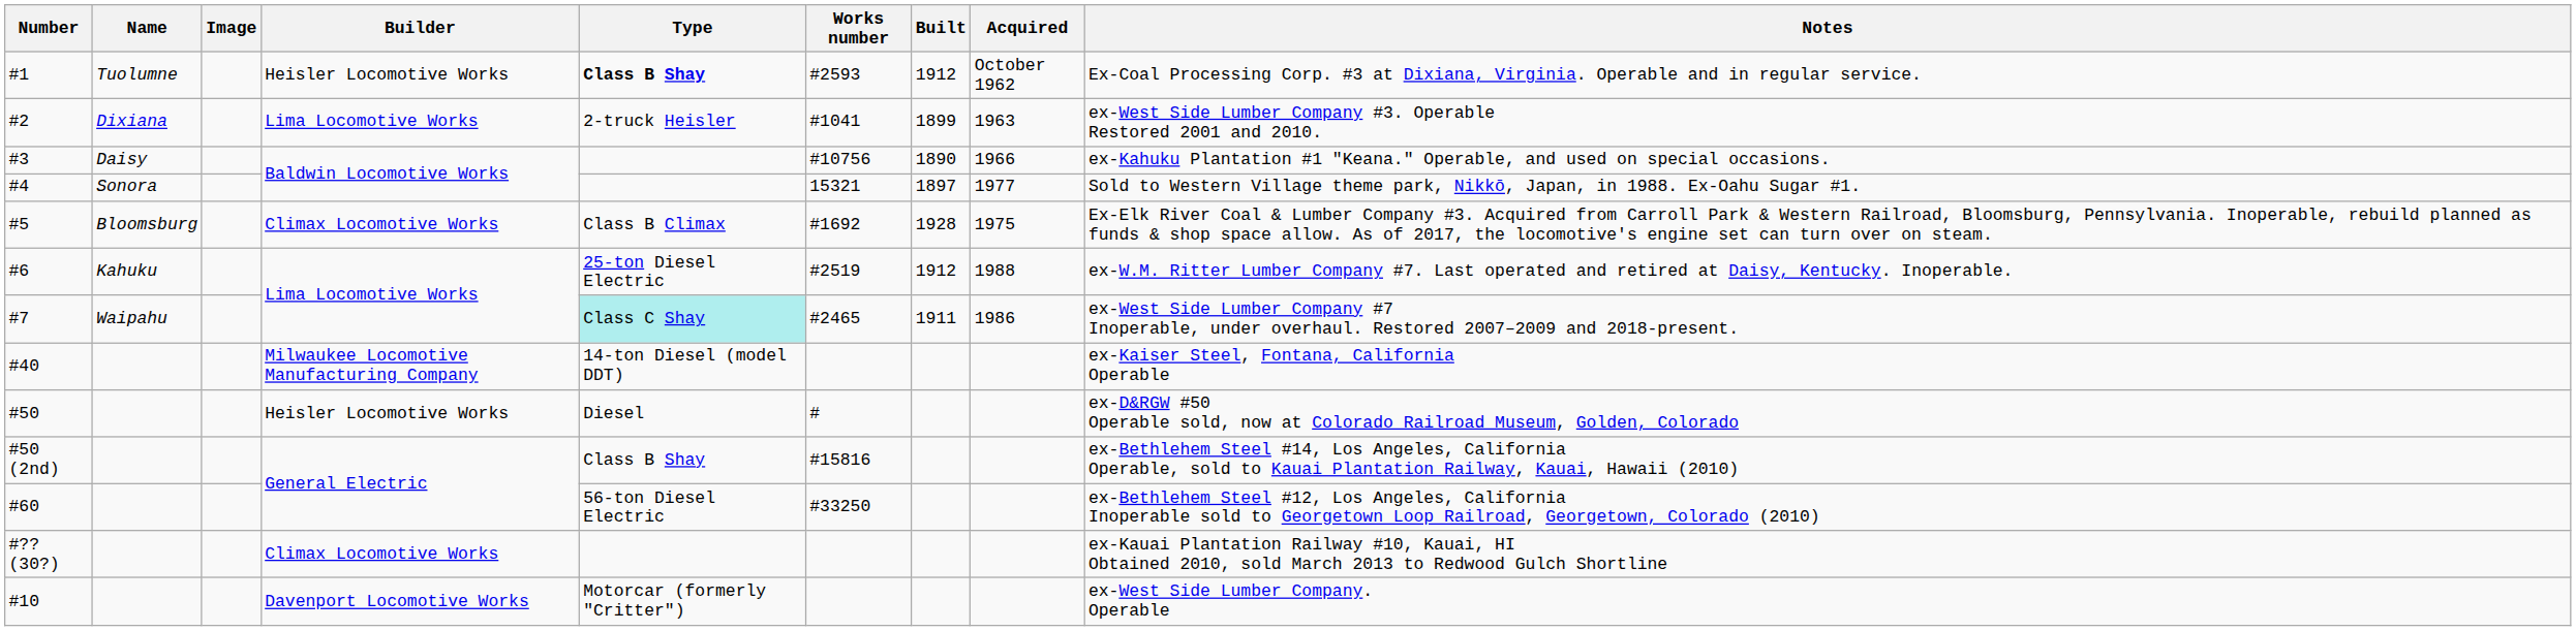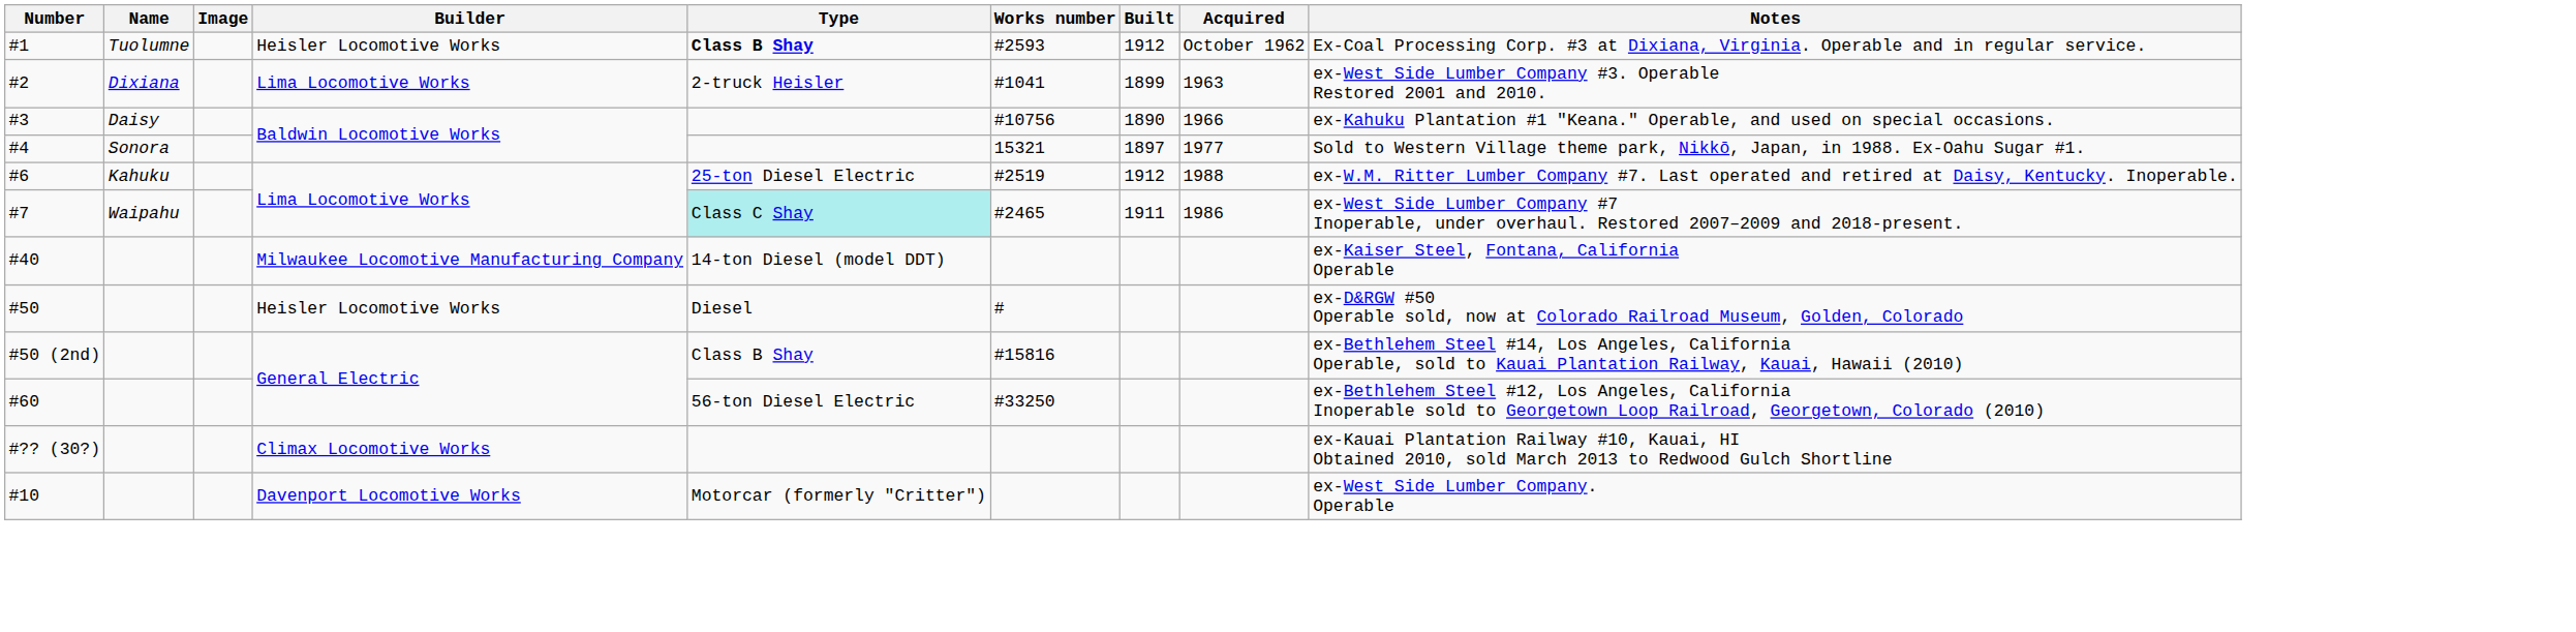- row: #5 | Bloomsburg | Climax Locomotive Works | Class B Climax | #1692 | 1928 | 1975 | Ex-Elk River Coal & Lumber Company #3. Acquired from Carroll Park & Western Railroad, Bloomsburg, Pennsylvania. Inoperable, rebuild planned as funds & shop space allow. As of 2017, the locomotive's engine set can turn over on steam.
